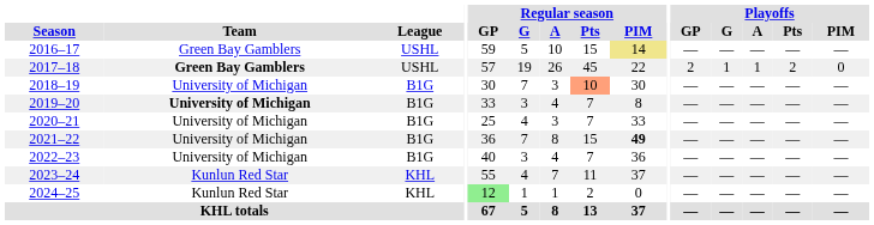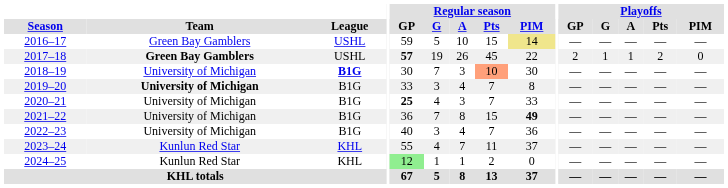2017–18 | Regular season / GP: normal -> bold
2018–19 | League: normal -> bold
2020–21 | Regular season / GP: normal -> bold
